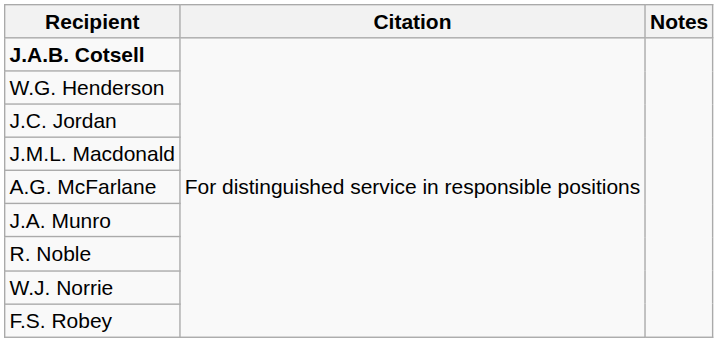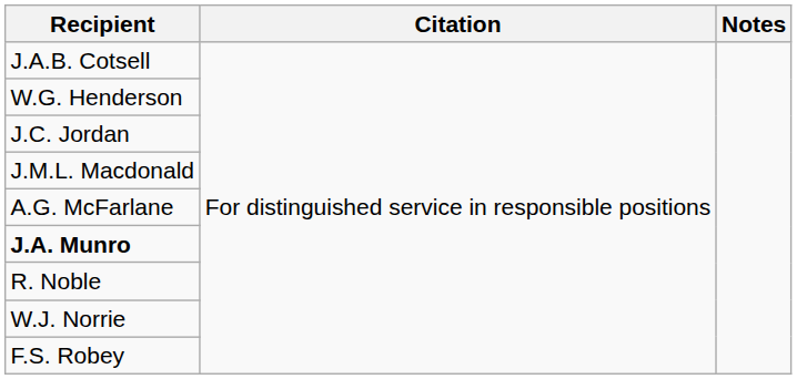J.A.B. Cotsell | Recipient: bold -> normal
J.A. Munro | Recipient: normal -> bold
